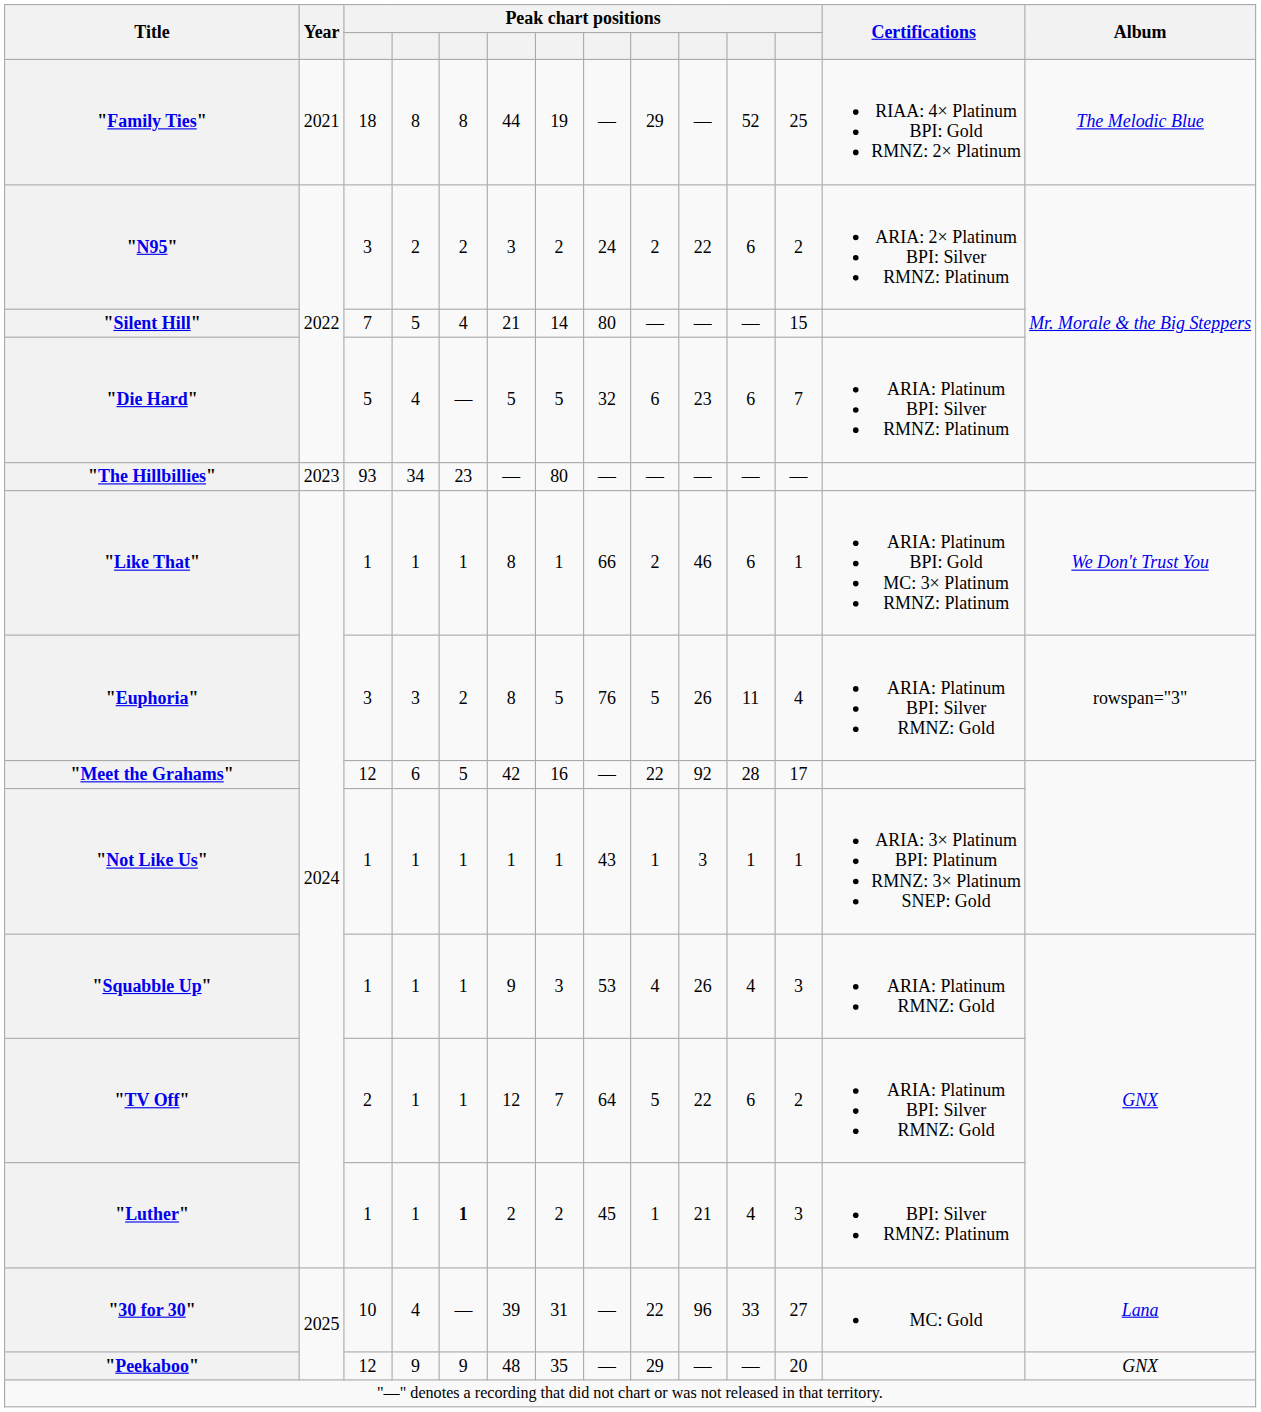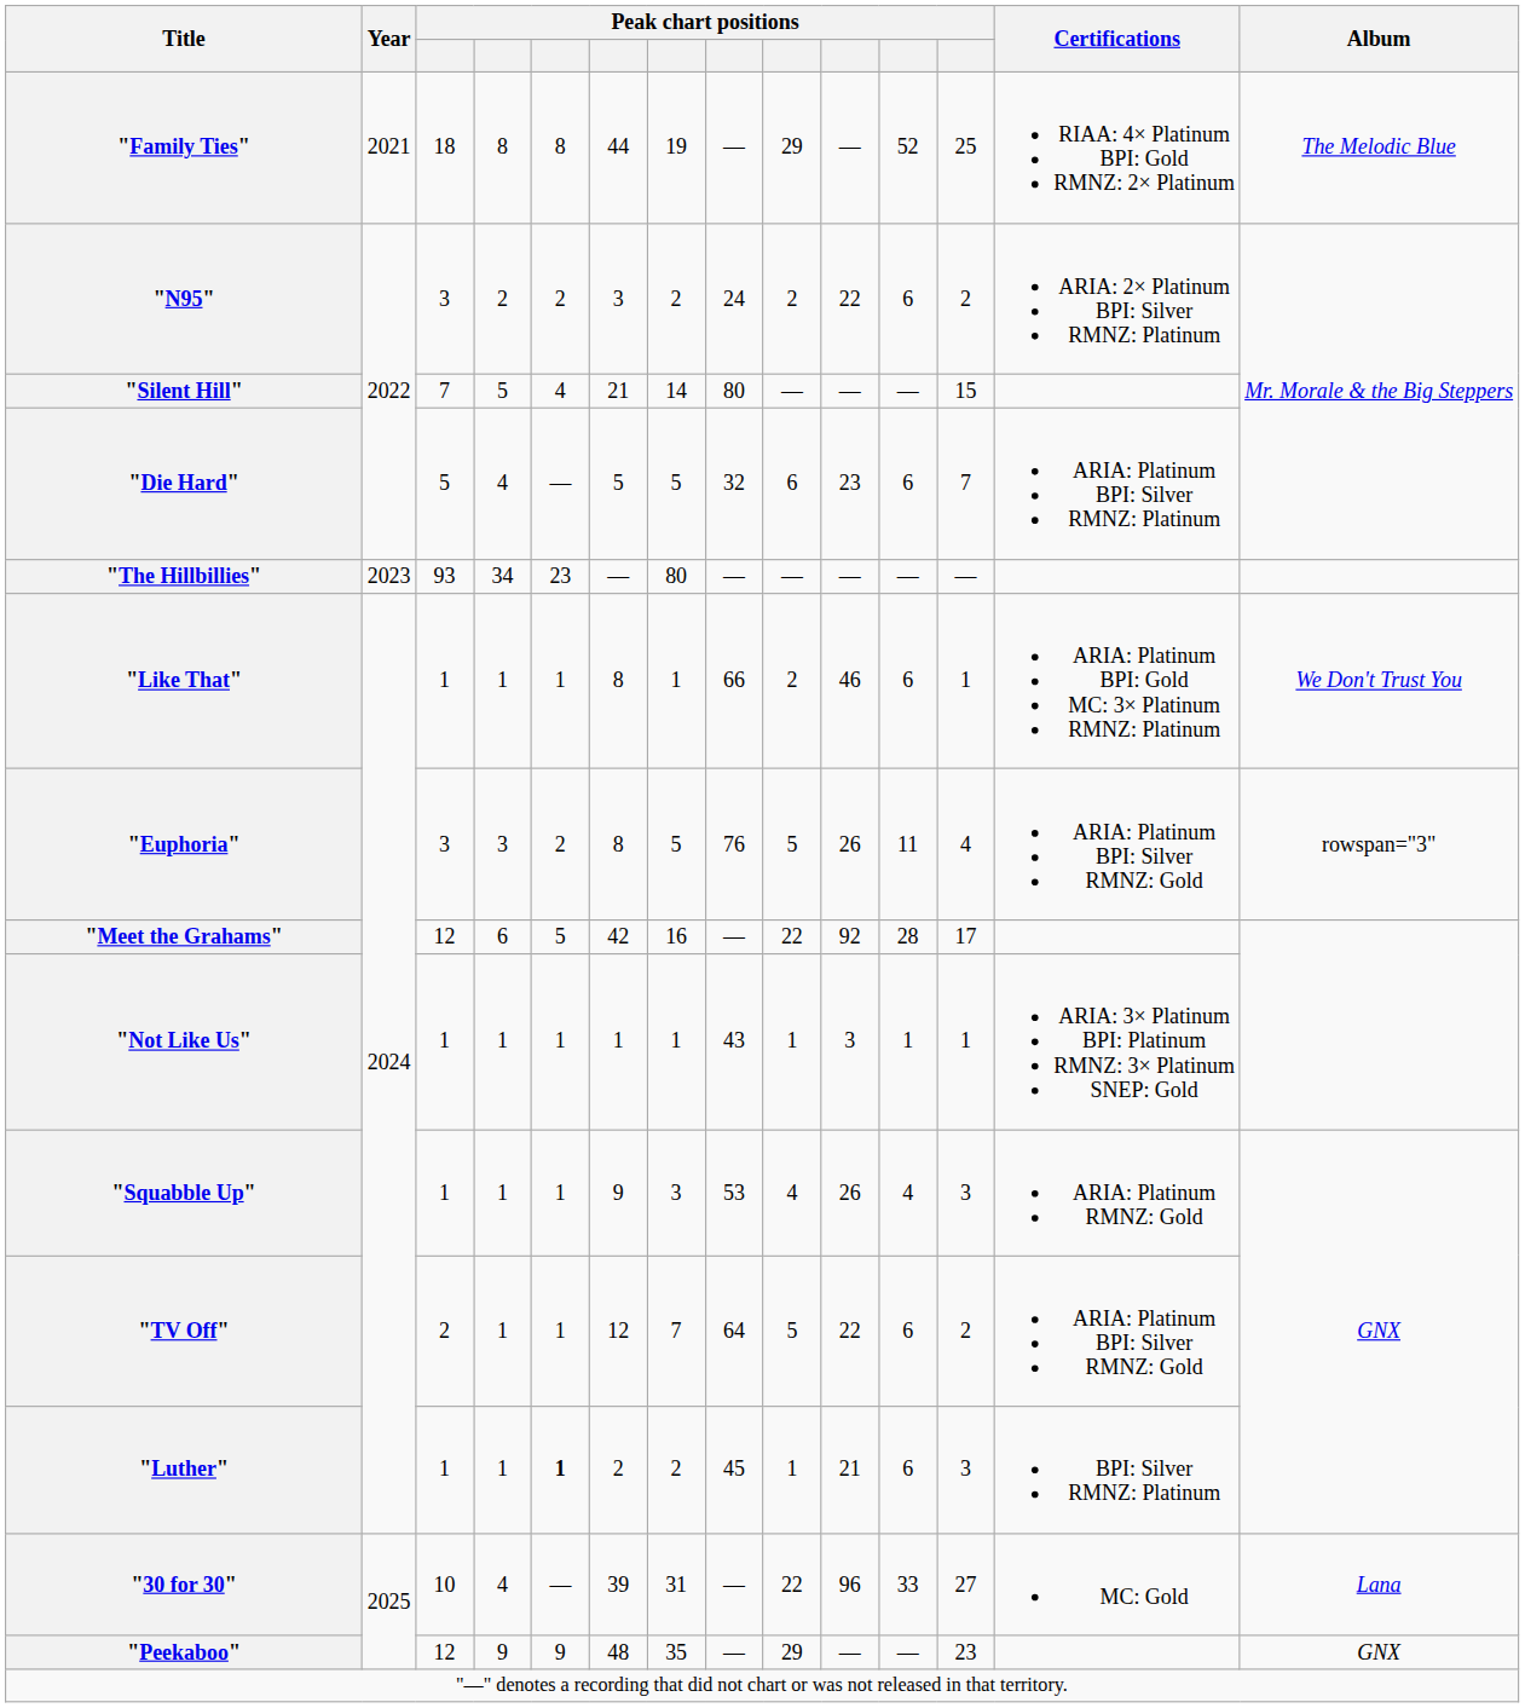"Luther" | column 11: 4 -> 6
"Peekaboo" | column 12: 20 -> 23
